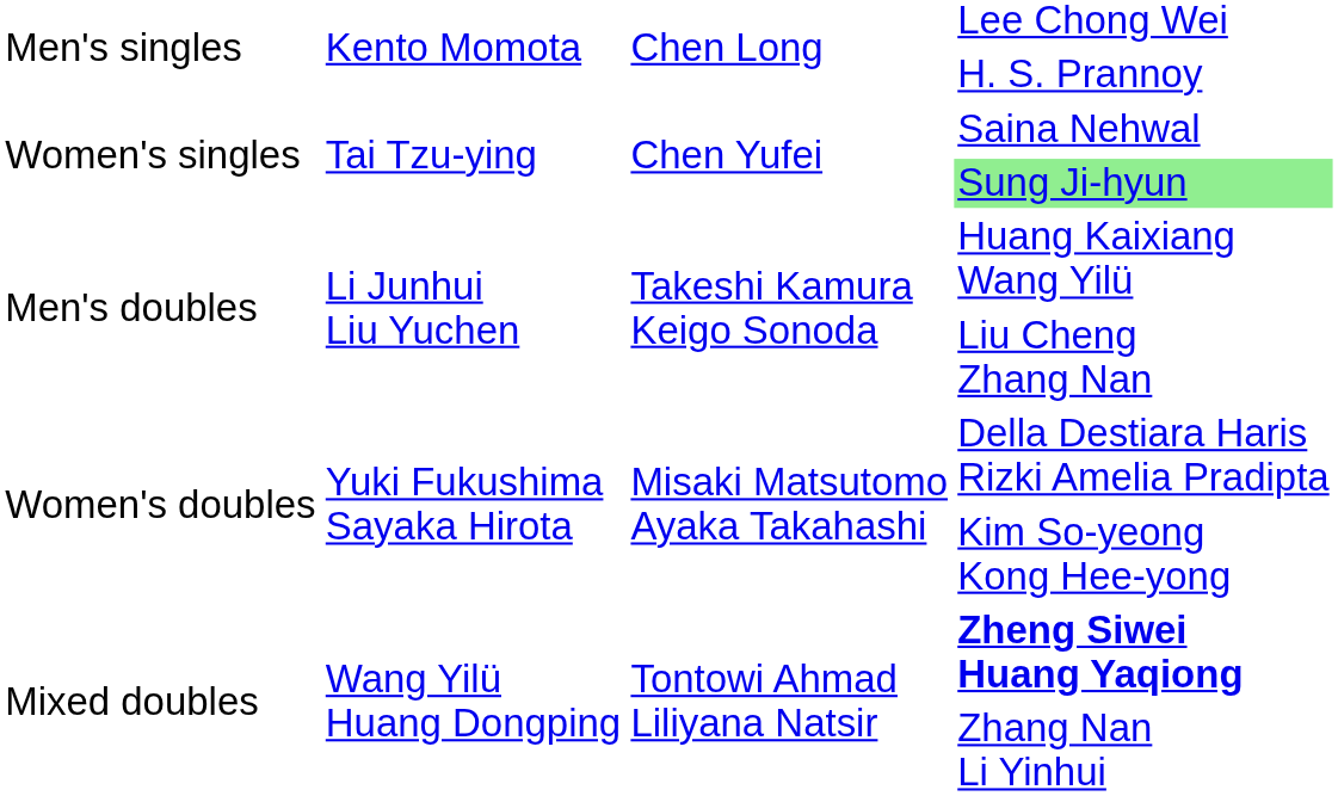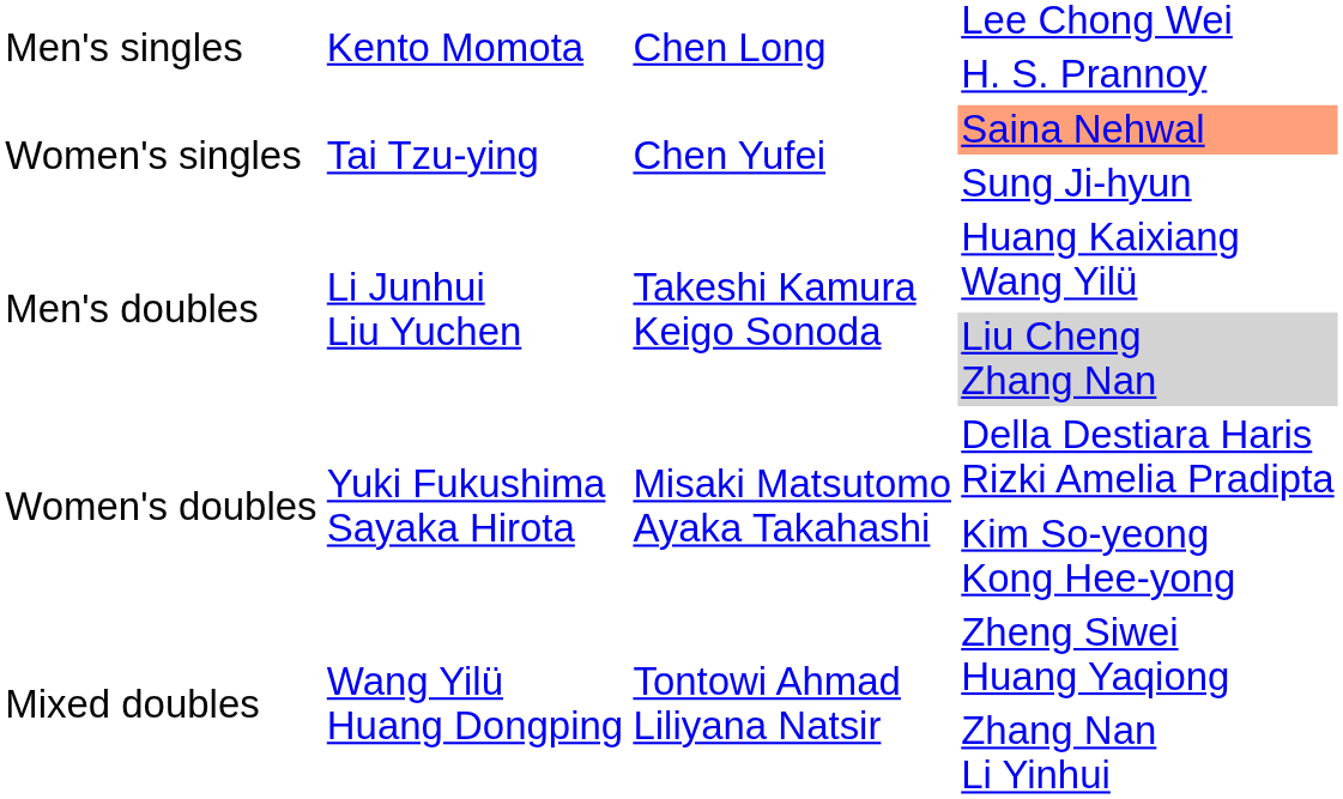Saina Nehwal | column 4: no background -> lightsalmon background
Sung Ji-hyun | column 4: lightgreen background -> no background
Liu Cheng Zhang Nan | column 4: no background -> lightgrey background
Zheng Siwei Huang Yaqiong | column 4: bold -> normal
